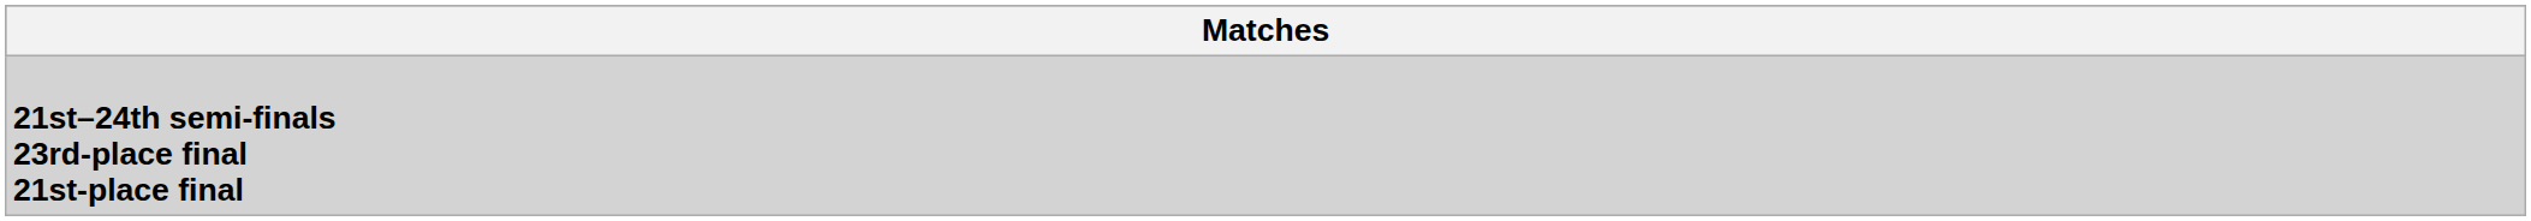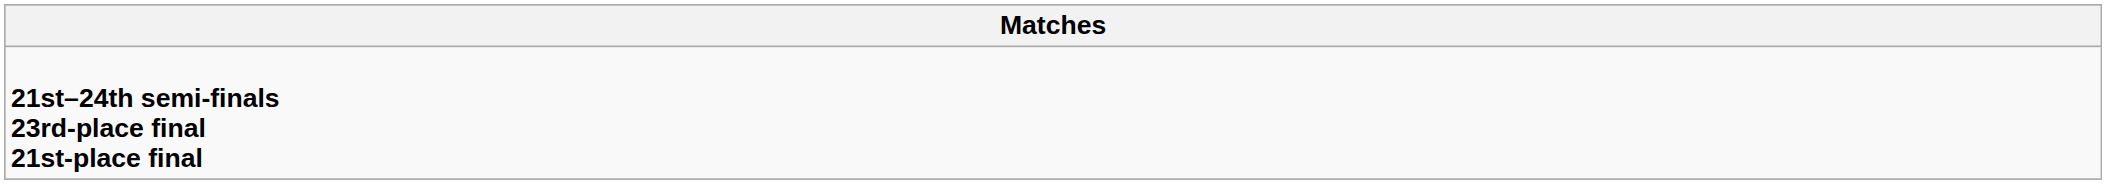row 2 | column 1: lightgrey background -> no background
